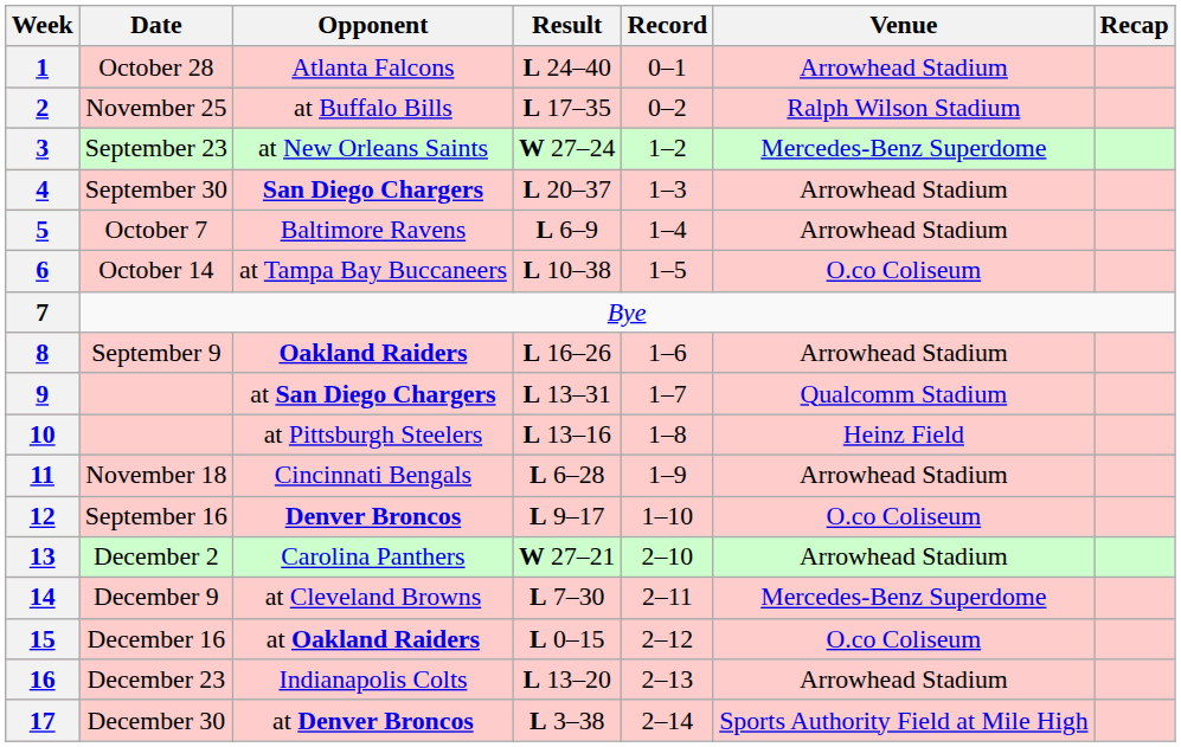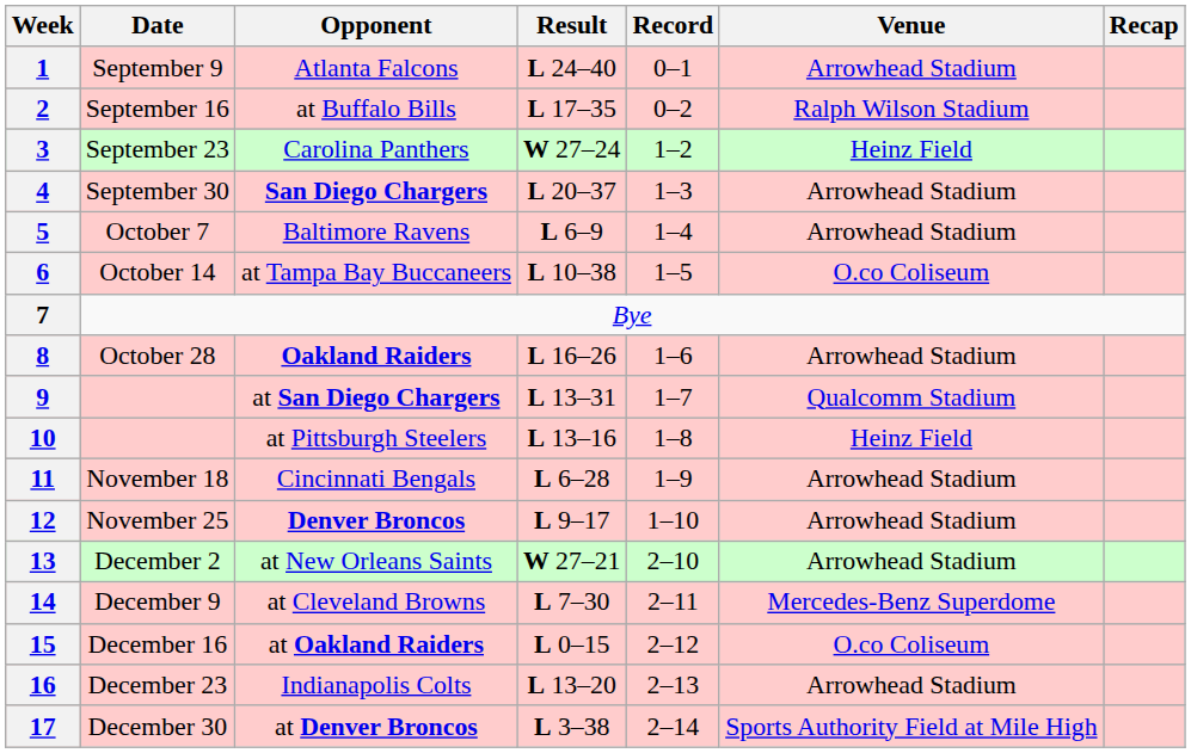1 | Date: October 28 -> September 9
2 | Date: November 25 -> September 16
3 | Opponent: at New Orleans Saints -> Carolina Panthers
3 | Venue: Mercedes-Benz Superdome -> Heinz Field
8 | Date: September 9 -> October 28
12 | Date: September 16 -> November 25
12 | Venue: O.co Coliseum -> Arrowhead Stadium
13 | Opponent: Carolina Panthers -> at New Orleans Saints
